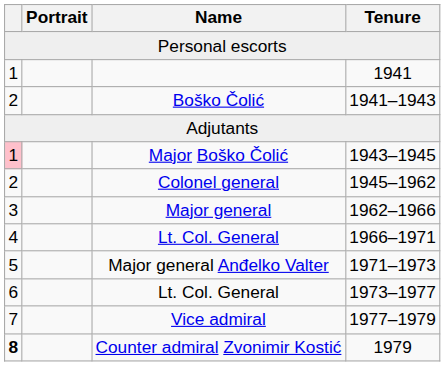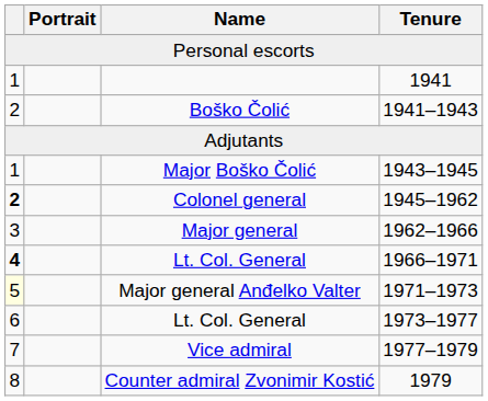Major Boško Čolić | column 1: pink background -> no background
Colonel general | column 1: normal -> bold
Lt. Col. General / 1966–1971 | column 1: normal -> bold
Major general Anđelko Valter | column 1: no background -> lightyellow background
Counter admiral Zvonimir Kostić | column 1: bold -> normal
